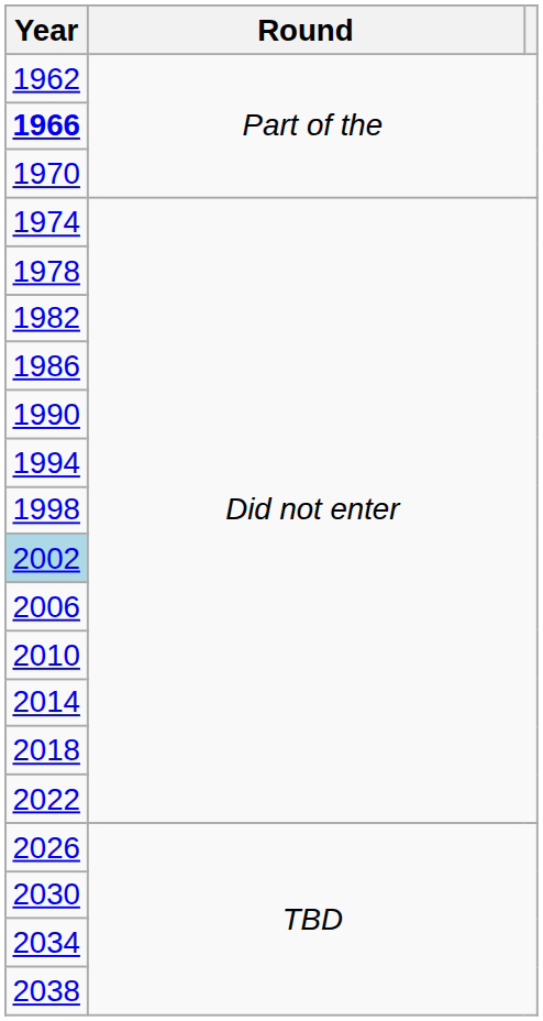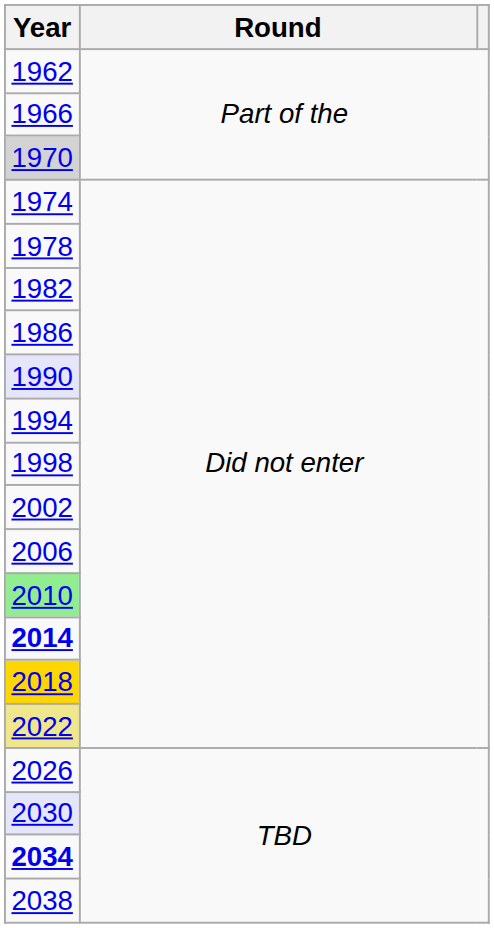1966 | Year: bold -> normal
1970 | Year: no background -> lightgrey background
1990 | Year: no background -> lavender background
2002 | Year: lightblue background -> no background
2010 | Year: no background -> lightgreen background
2014 | Year: normal -> bold
2018 | Year: no background -> gold background
2022 | Year: no background -> khaki background
2030 | Year: no background -> lavender background
2034 | Year: normal -> bold
